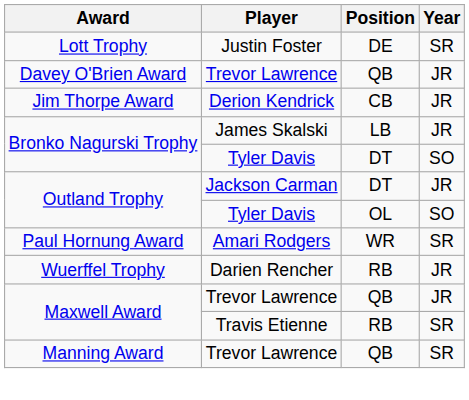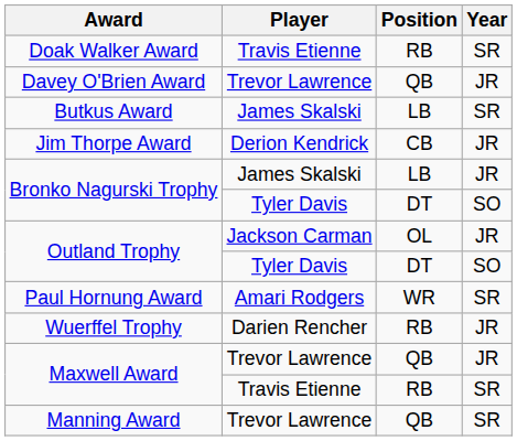- row: Lott Trophy | Justin Foster | DE | SR
+ row: Doak Walker Award | Travis Etienne | RB | SR
+ row: Butkus Award | James Skalski | LB | SR
Outland Trophy / Jackson Carman | Position: DT -> OL
Outland Trophy / Tyler Davis | Position: OL -> DT
